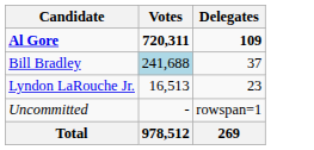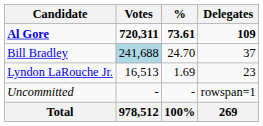+ column: % | 73.61 | 24.70 | 1.69 | - | 100%
